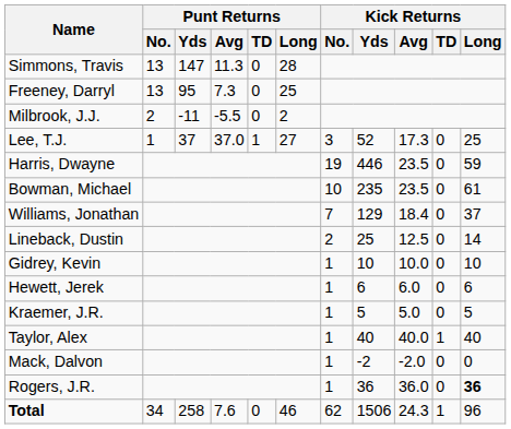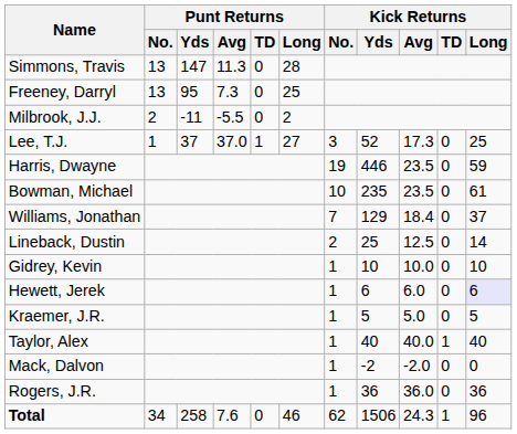Hewett, Jerek | Kick Returns / Long: no background -> lavender background
Rogers, J.R. | Kick Returns / Long: bold -> normal
